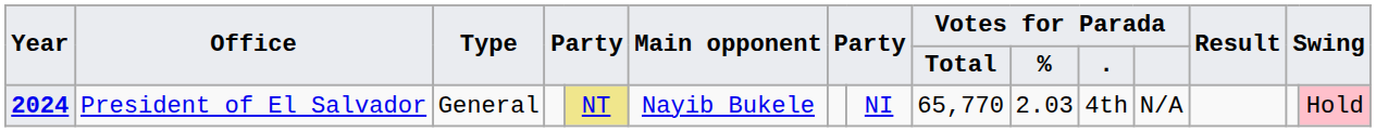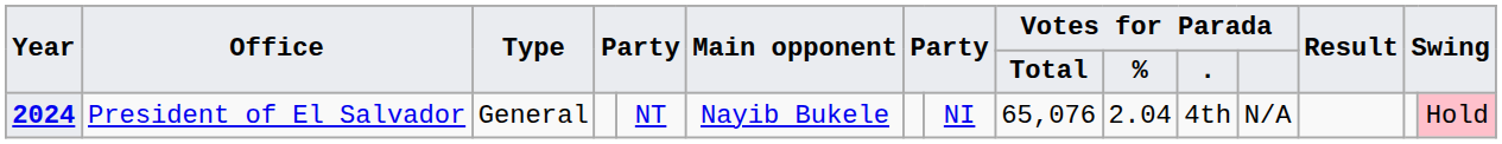2024 | column 5: khaki background -> no background
2024 | Votes for Parada / Total: 65,770 -> 65,076
2024 | Votes for Parada / %: 2.03 -> 2.04
